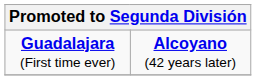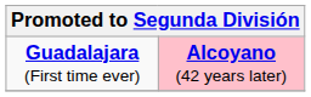Guadalajara (First time ever) | column 2: no background -> pink background
